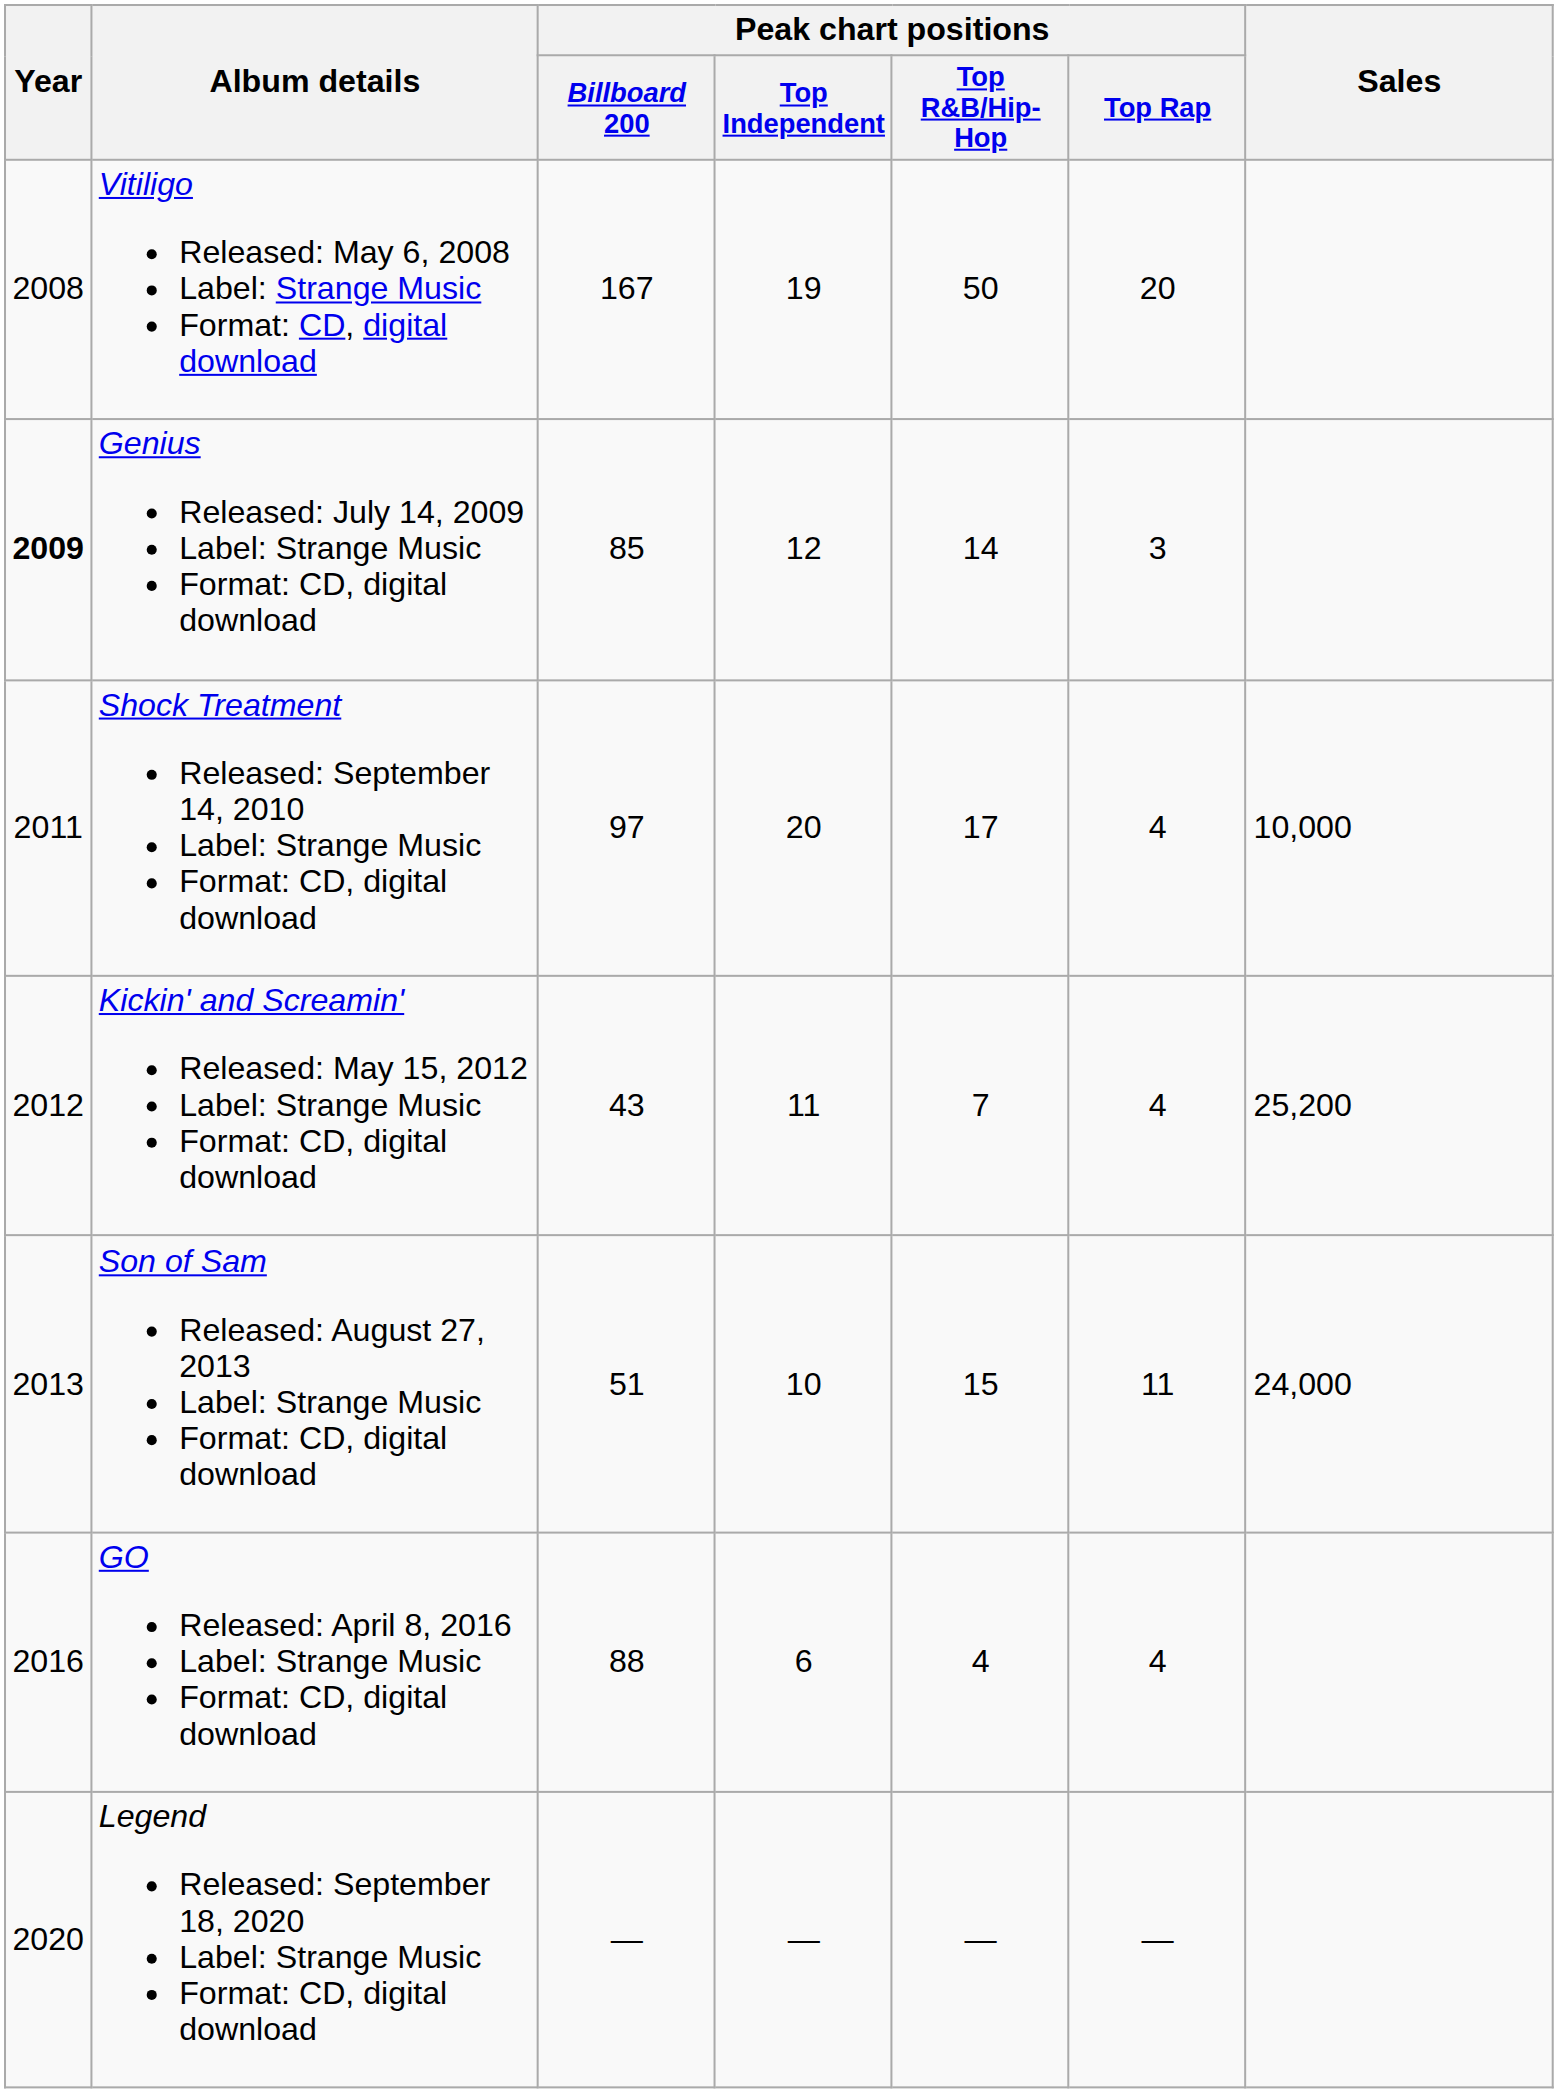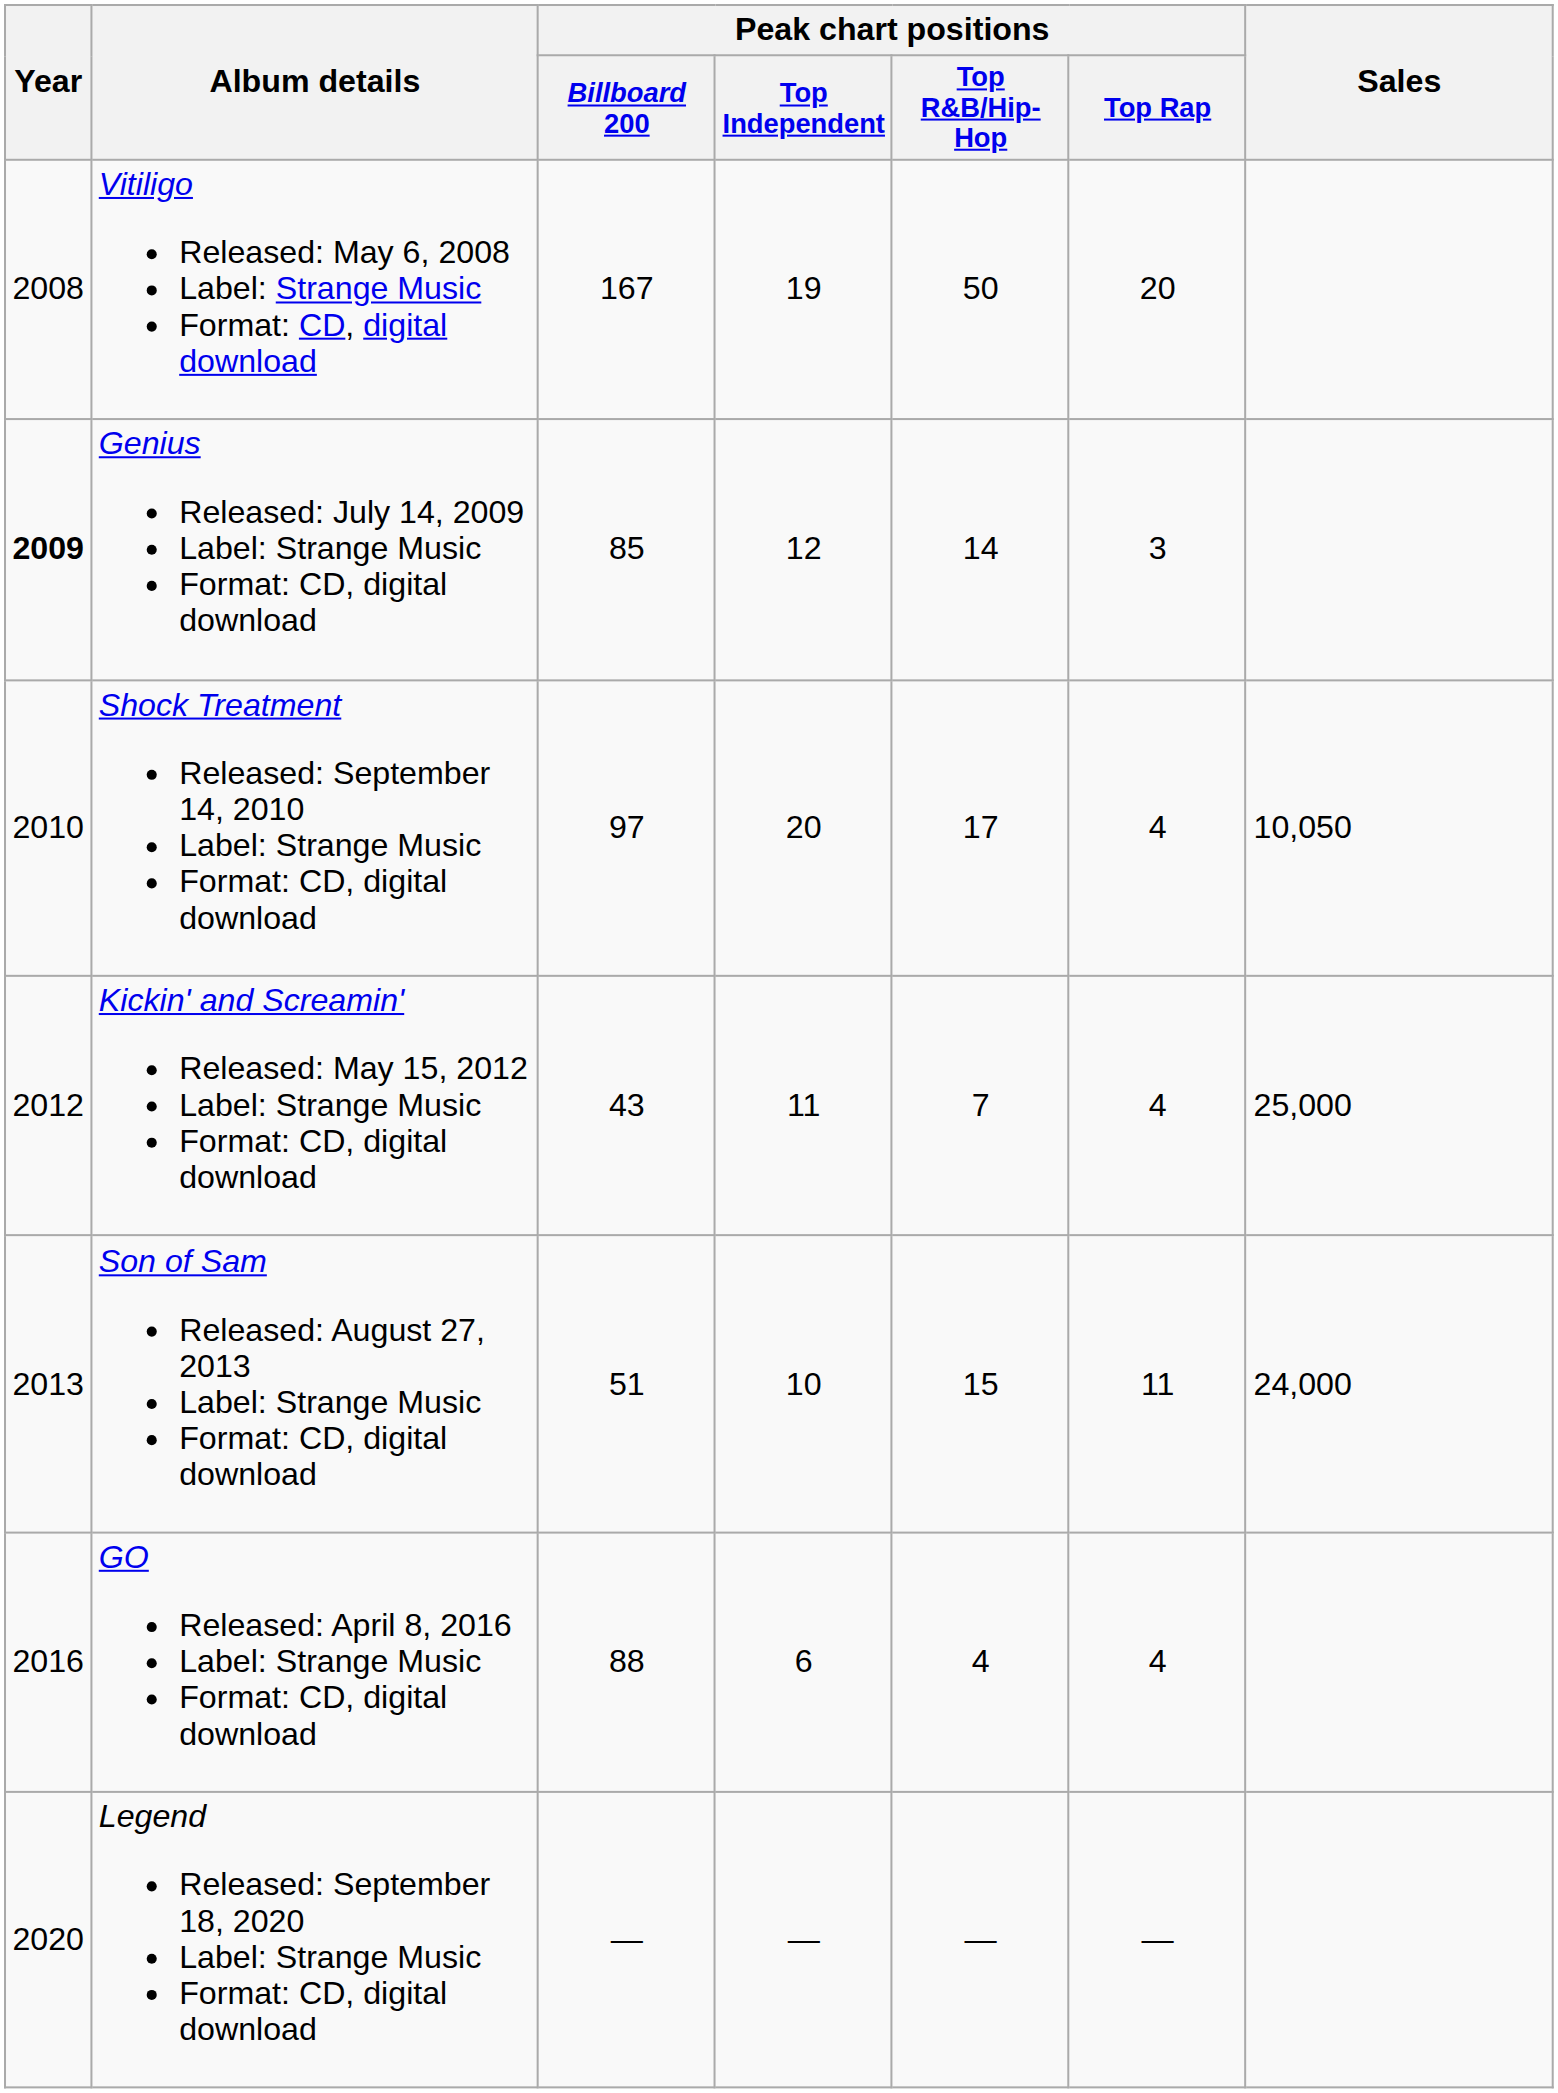row 5 | Year: 2011 -> 2010
row 5 | Sales: 10,000 -> 10,050
row 6 | Sales: 25,200 -> 25,000
